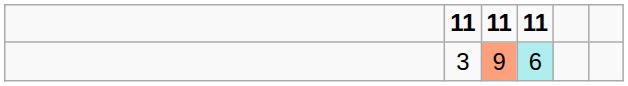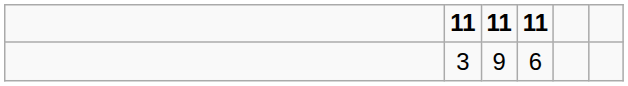row 2 | column 3: lightsalmon background -> no background
row 2 | column 4: paleturquoise background -> no background
